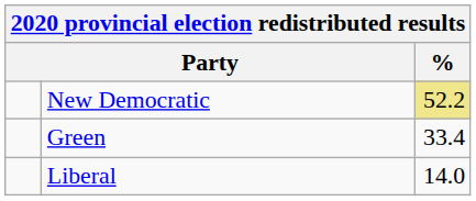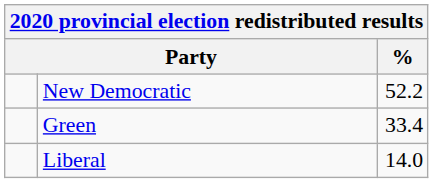New Democratic | %: khaki background -> no background
